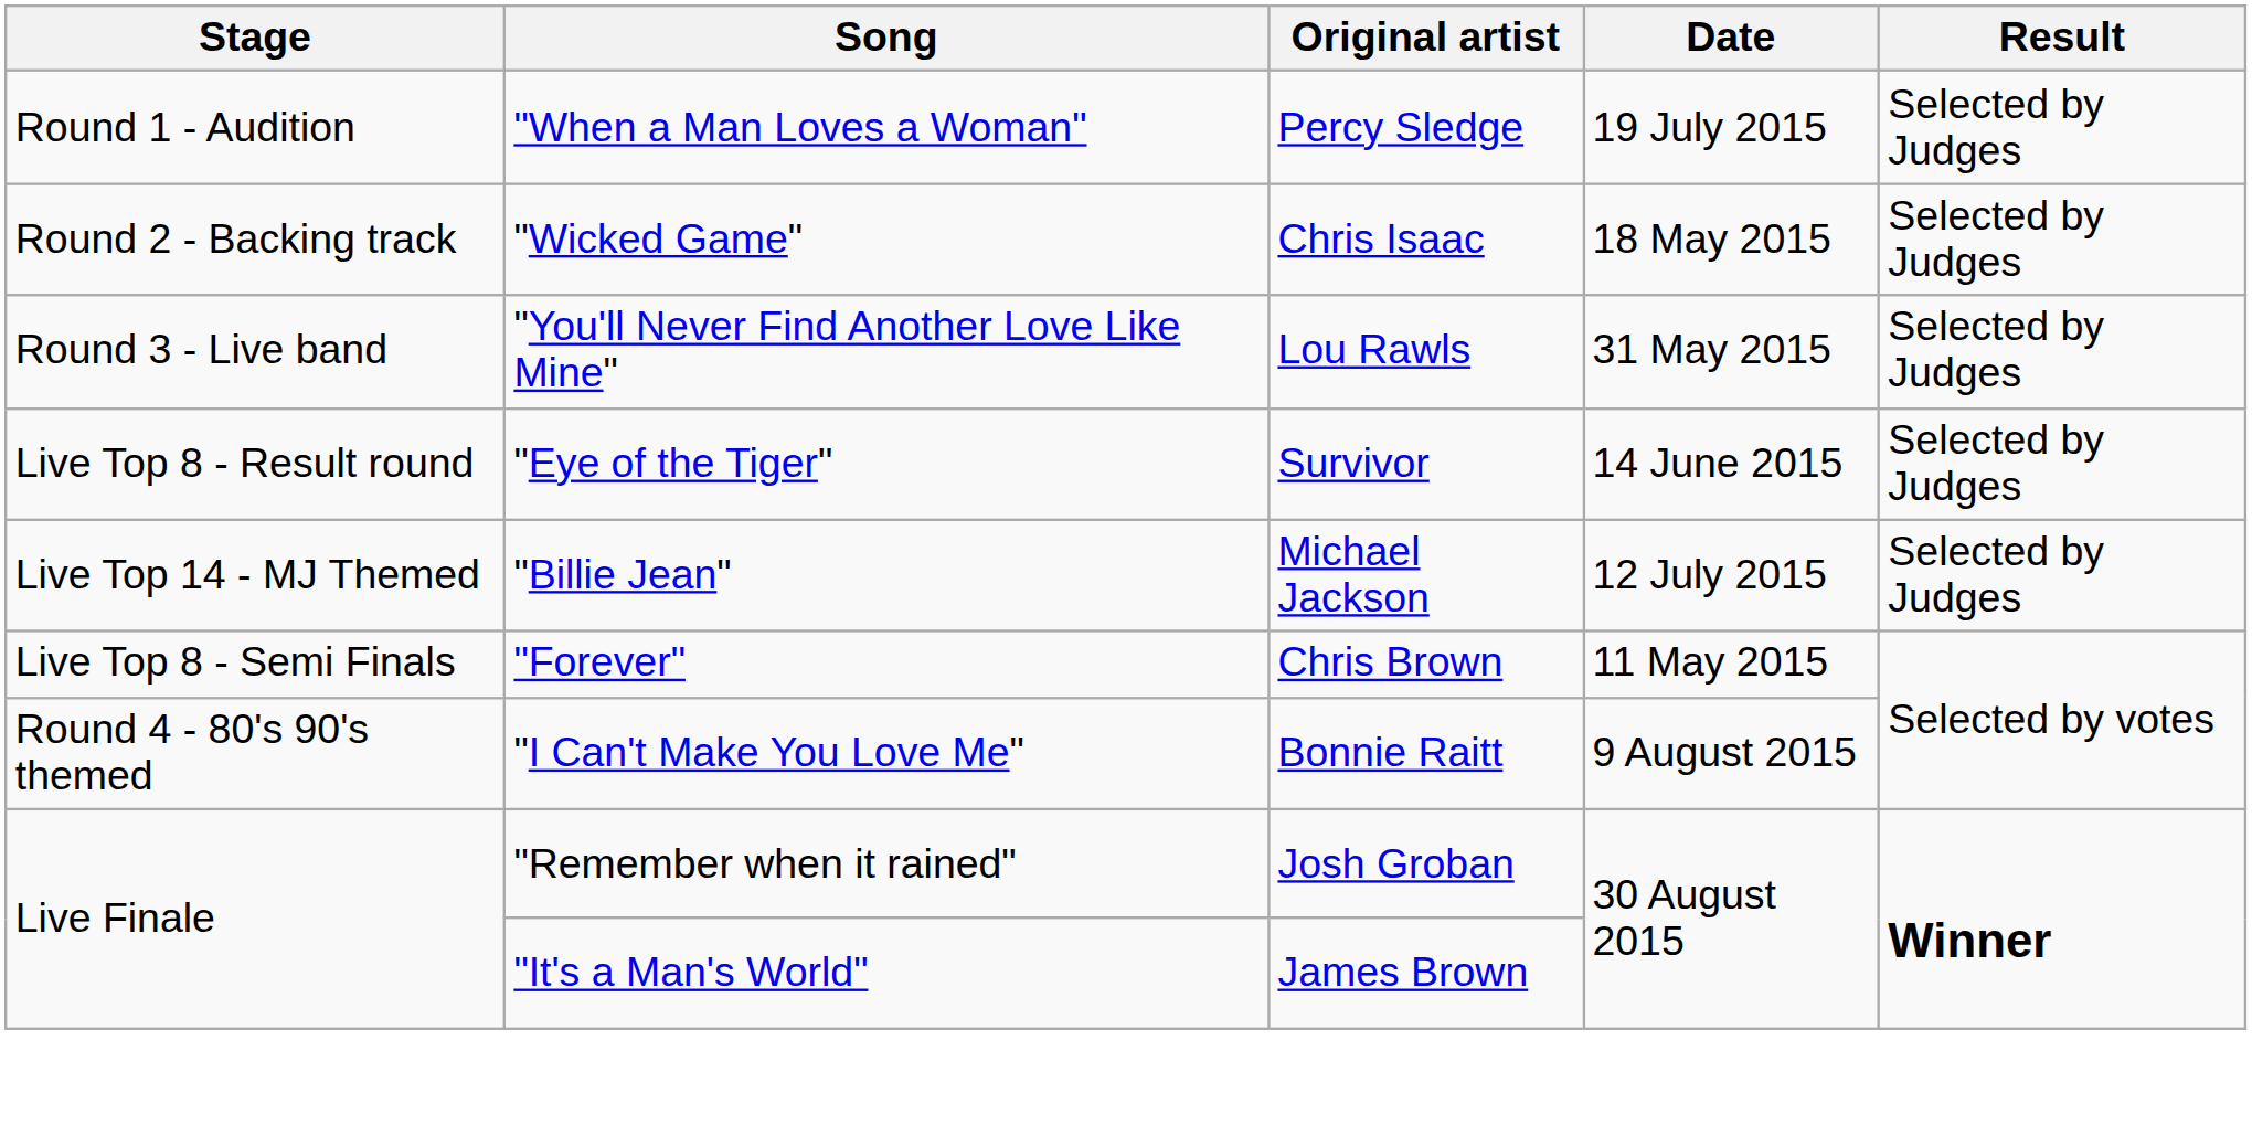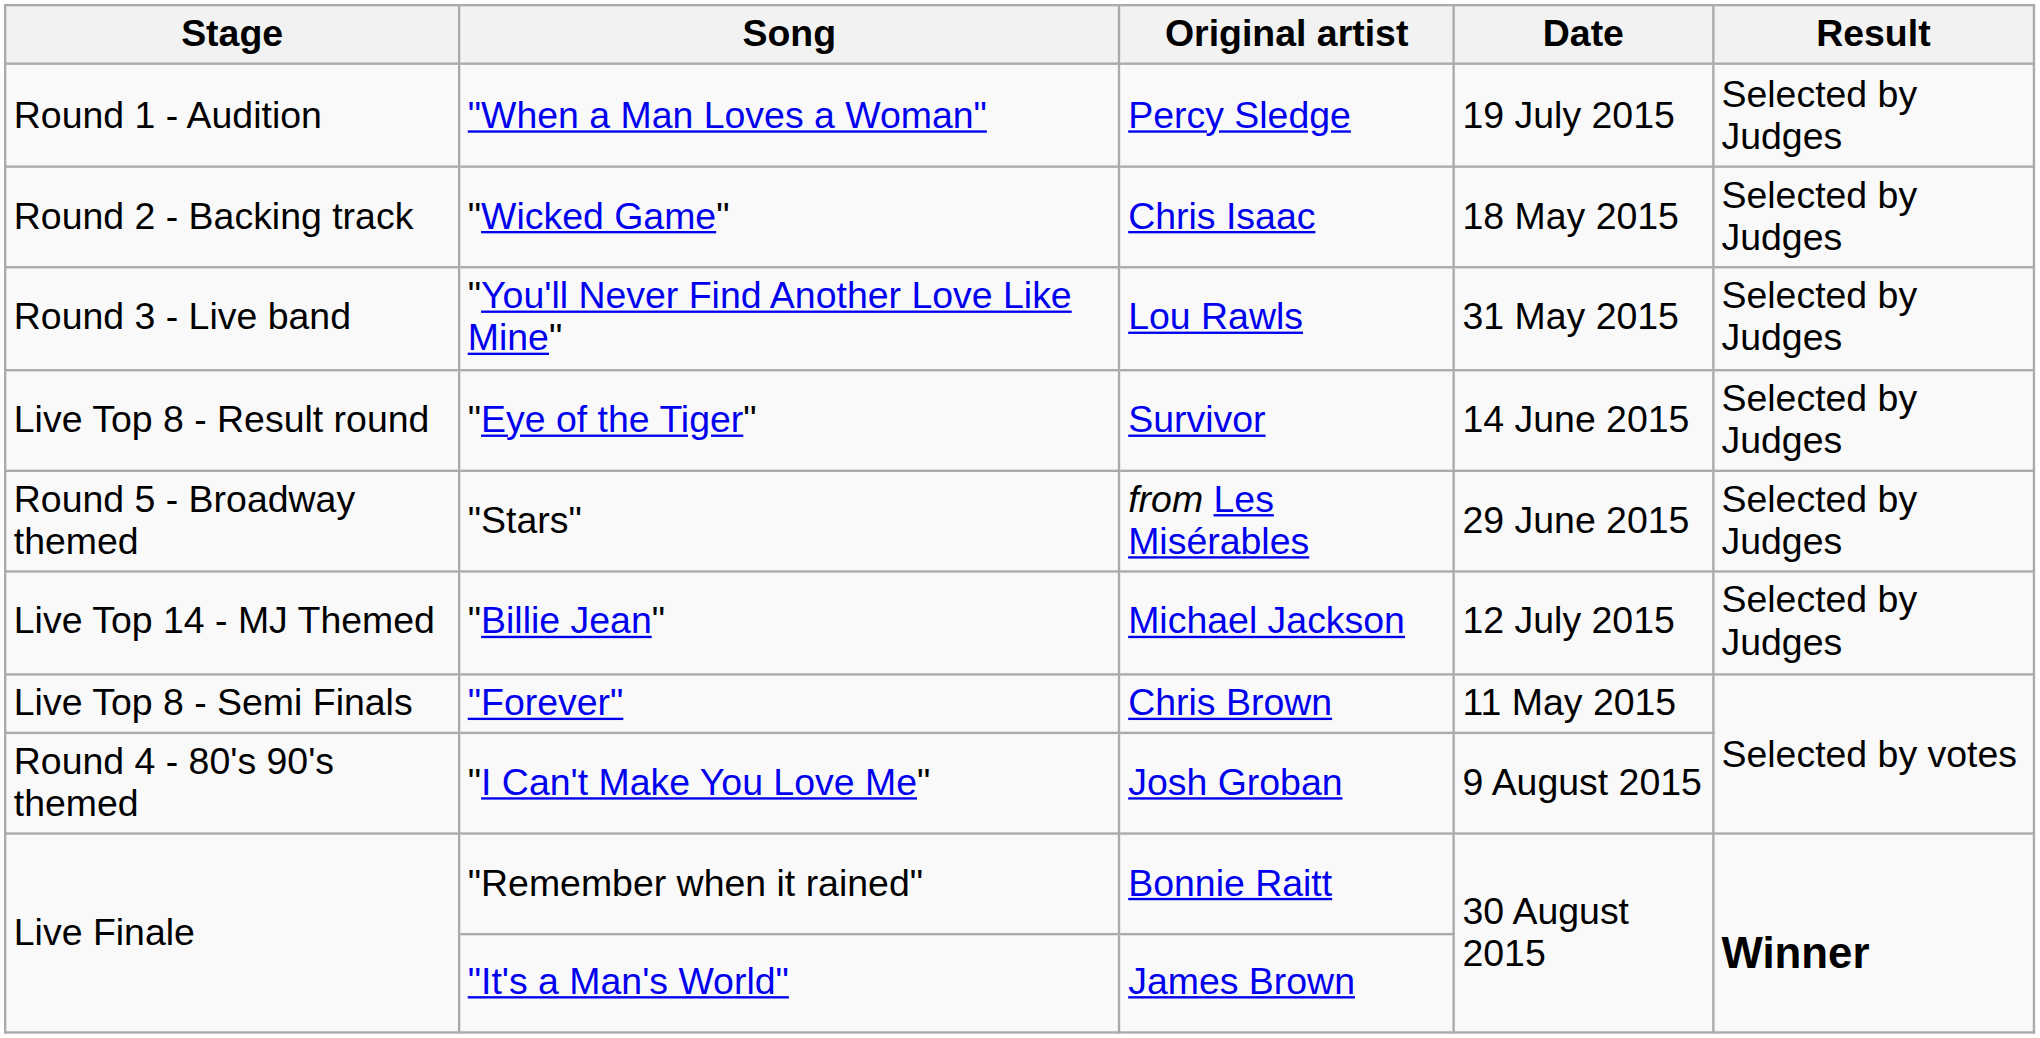+ row: Round 5 - Broadway themed | "Stars" | from Les Misérables | 29 June 2015 | Selected by Judges
"I Can't Make You Love Me" | Original artist: Bonnie Raitt -> Josh Groban
"Remember when it rained" | Original artist: Josh Groban -> Bonnie Raitt
